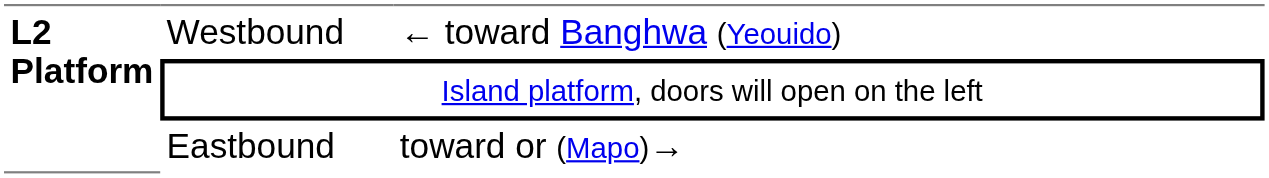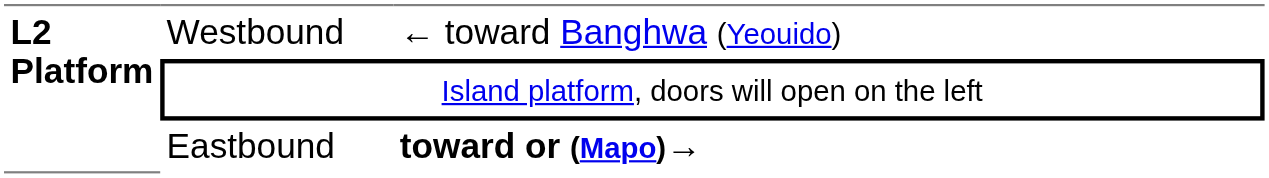Eastbound | column 3: normal -> bold
